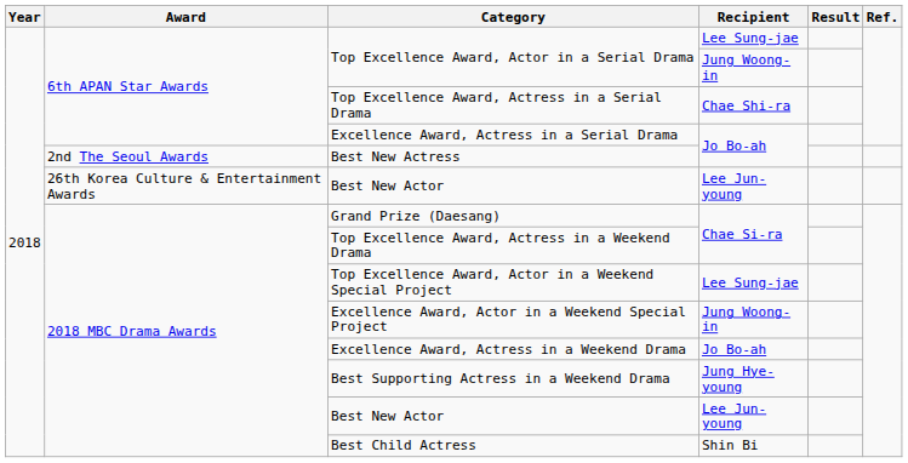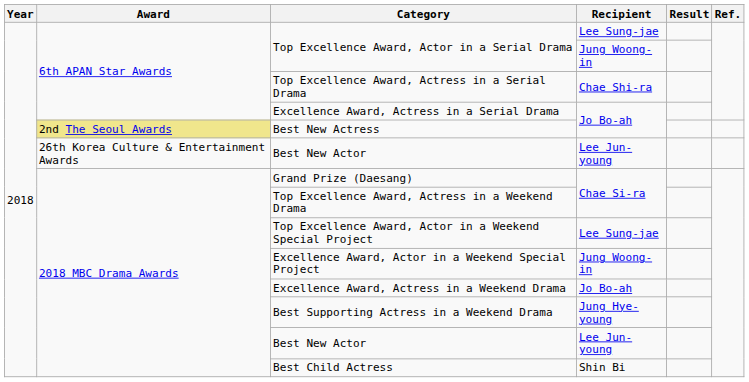Best New Actress | Award: no background -> khaki background
